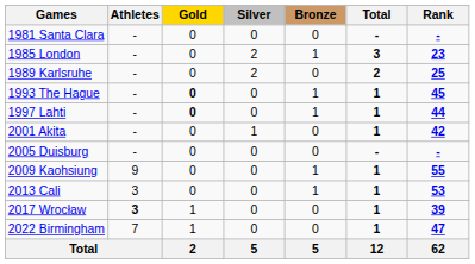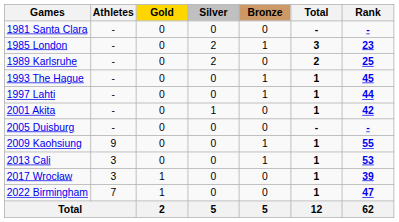1993 The Hague | Gold: bold -> normal
1997 Lahti | Gold: bold -> normal
2017 Wrocław | Athletes: bold -> normal
